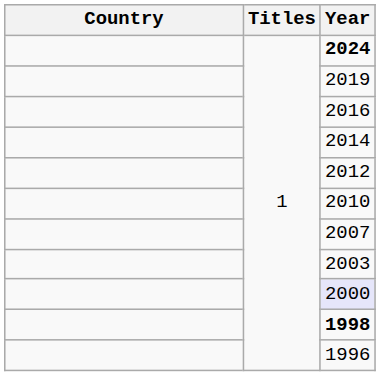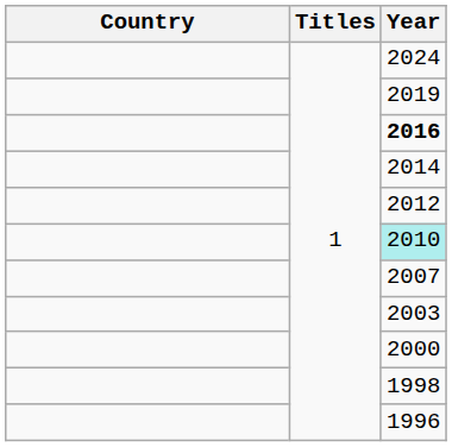2024 | Year: bold -> normal
2016 | Year: normal -> bold
2010 | Year: no background -> paleturquoise background
2000 | Year: lavender background -> no background
1998 | Year: bold -> normal
